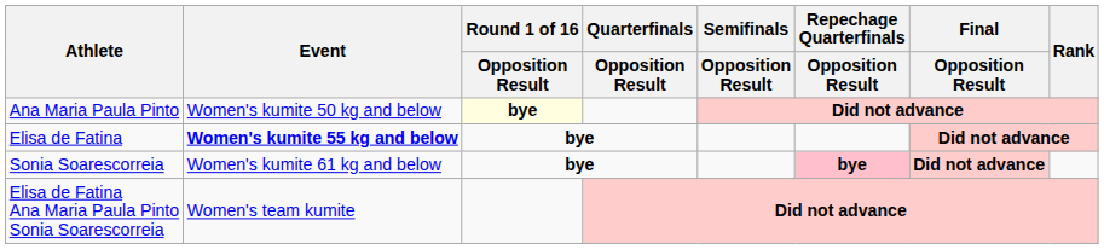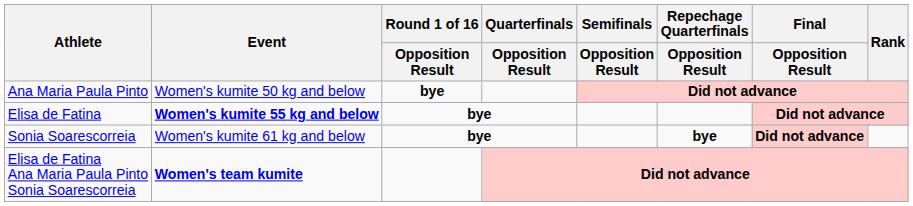Ana Maria Paula Pinto | Round 1 of 16 / Opposition Result: lightyellow background -> no background
Sonia Soarescorreia | Repechage Quarterfinals / Opposition Result: pink background -> no background
Elisa de Fatina Ana Maria Paula Pinto Sonia Soarescorreia | Event: normal -> bold
